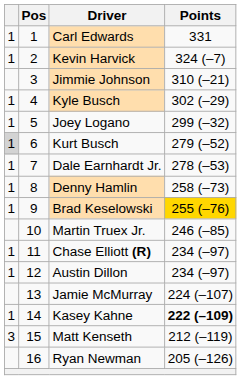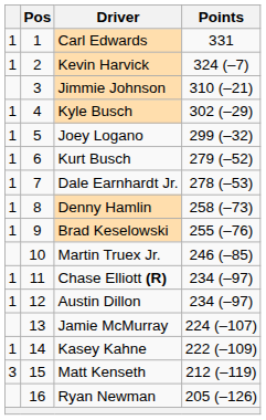Kurt Busch | column 1: lightgrey background -> no background
Brad Keselowski | Points: gold background -> no background
Kasey Kahne | Points: bold -> normal
